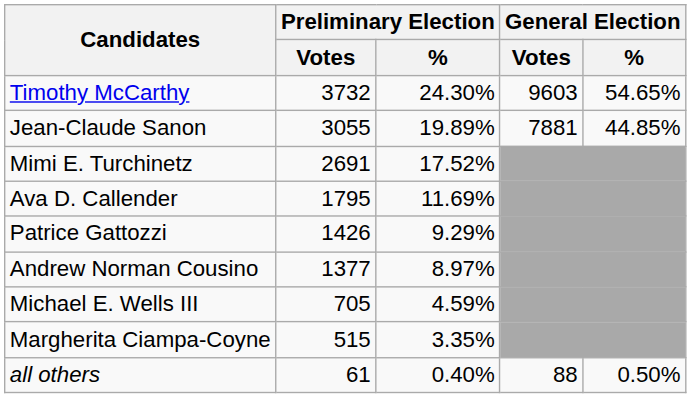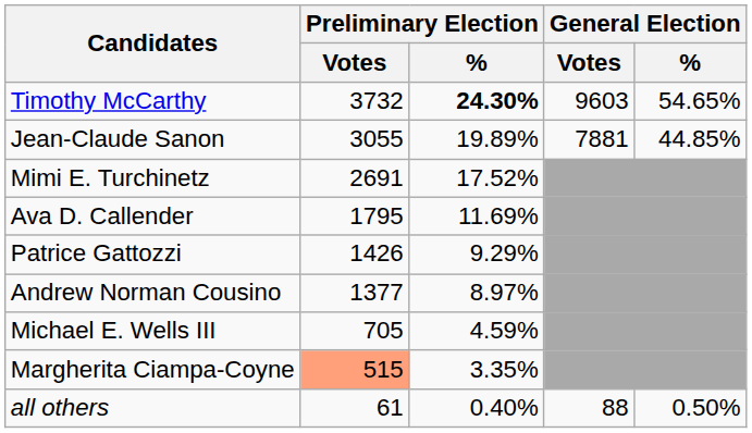Timothy McCarthy | Preliminary Election / %: normal -> bold
Margherita Ciampa-Coyne | Preliminary Election / Votes: no background -> lightsalmon background
